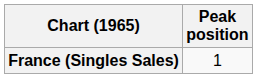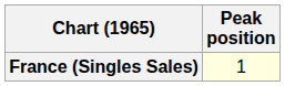France (Singles Sales) | Peak position: no background -> lightyellow background
